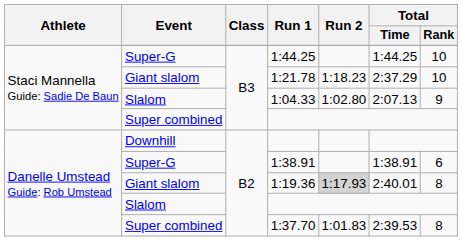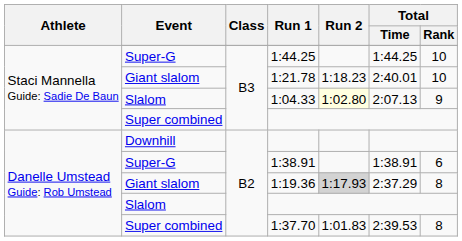1:21.78 | Total / Time: 2:37.29 -> 2:40.01
1:04.33 | Run 2: no background -> lightyellow background
1:19.36 | Total / Time: 2:40.01 -> 2:37.29
